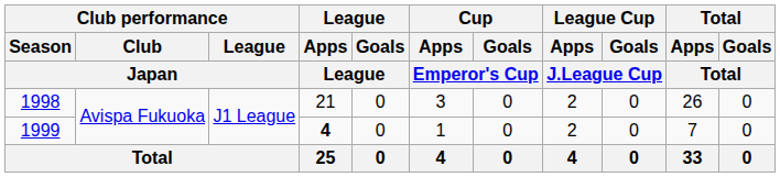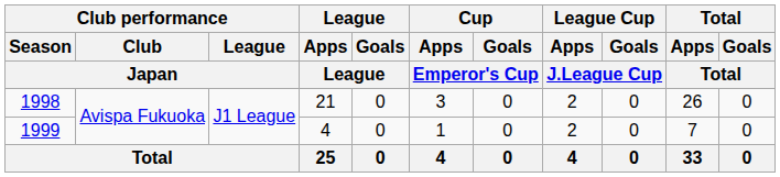1999 | League / Apps / League: bold -> normal
